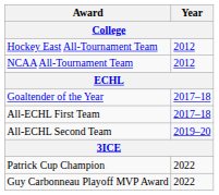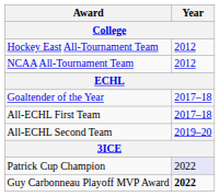Patrick Cup Champion | Year: no background -> lavender background
Guy Carbonneau Playoff MVP Award | Year: normal -> bold
